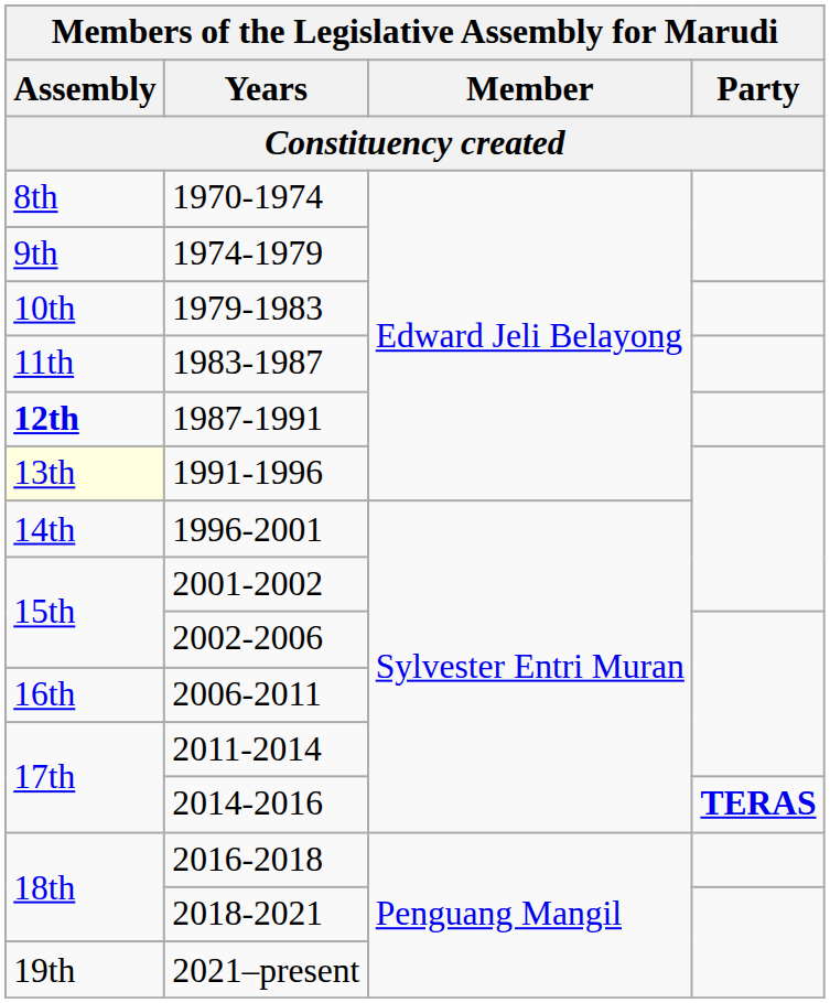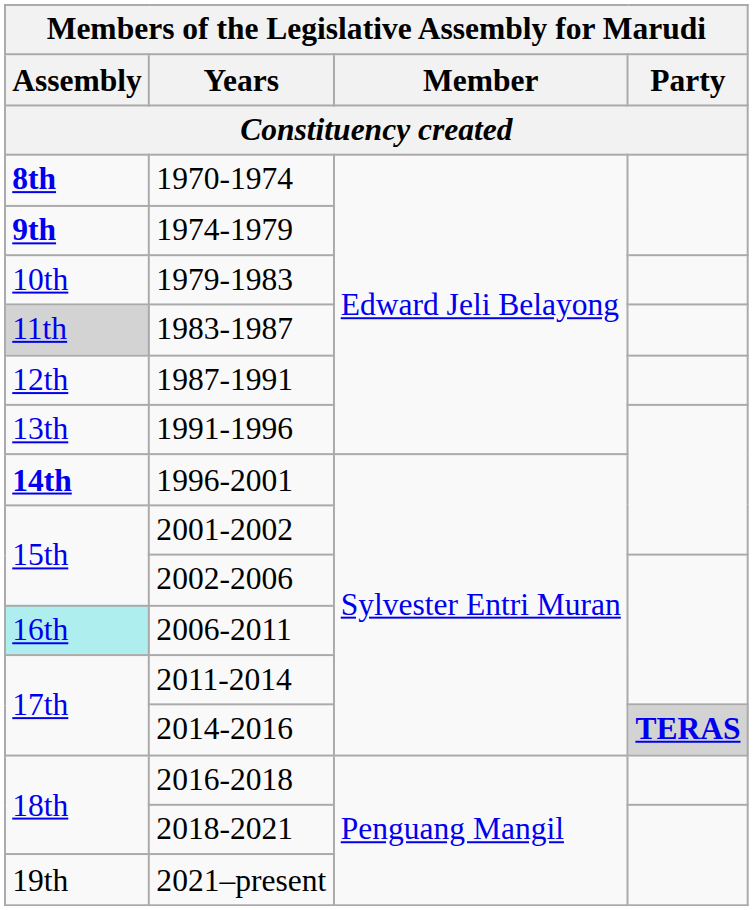1970-1974 | Assembly: normal -> bold
1974-1979 | Assembly: normal -> bold
1983-1987 | Assembly: no background -> lightgrey background
1987-1991 | Assembly: bold -> normal
1991-1996 | Assembly: lightyellow background -> no background
1996-2001 | Assembly: normal -> bold
2006-2011 | Assembly: no background -> paleturquoise background
2014-2016 | Party: no background -> lightgrey background
